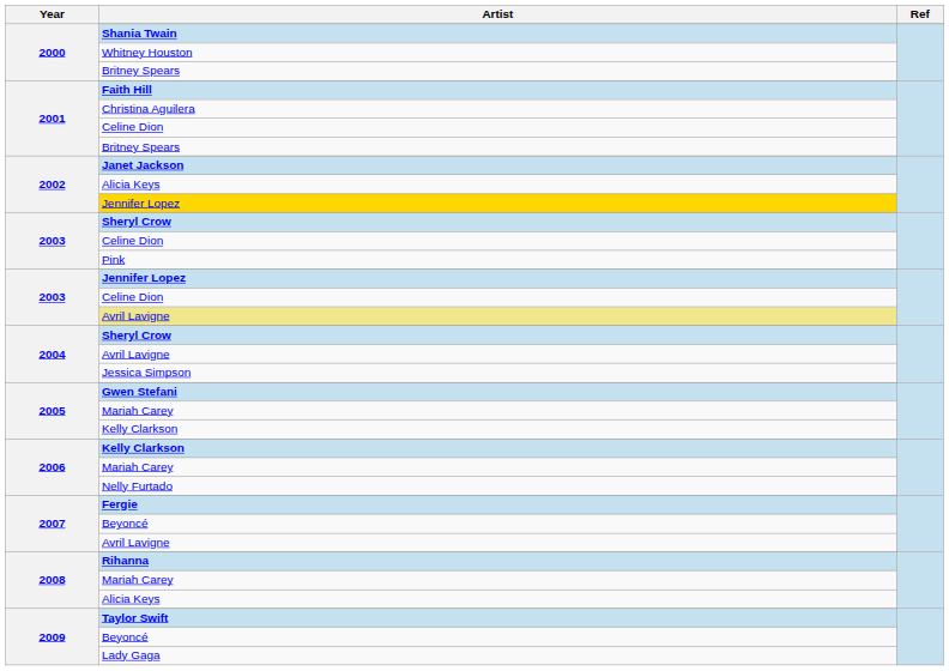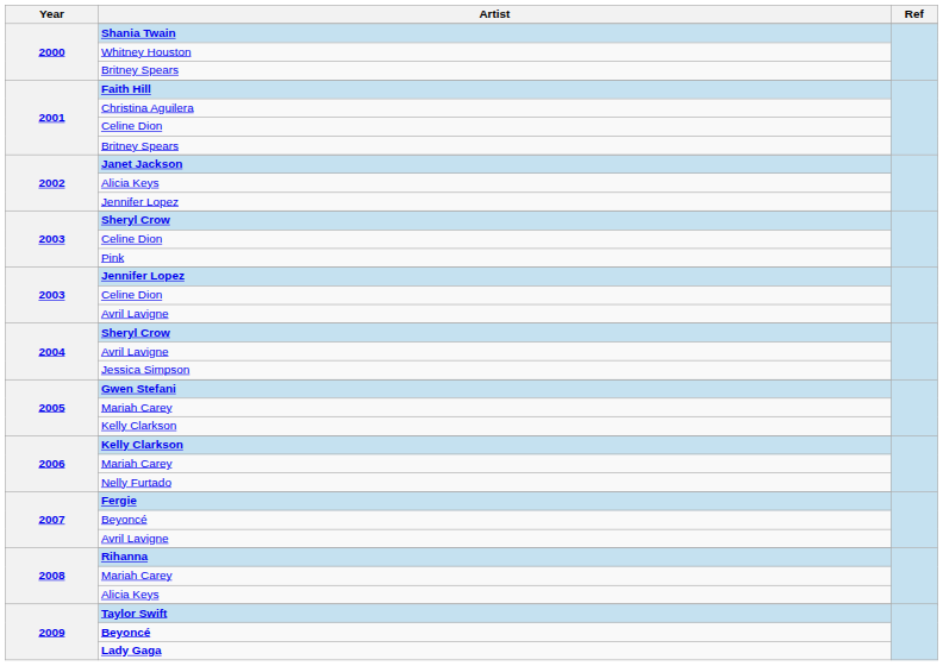2002 / Jennifer Lopez | Artist: gold background -> no background
2003 / Avril Lavigne | Artist: khaki background -> no background
2009 / Beyoncé | Artist: normal -> bold
Lady Gaga | Artist: normal -> bold
